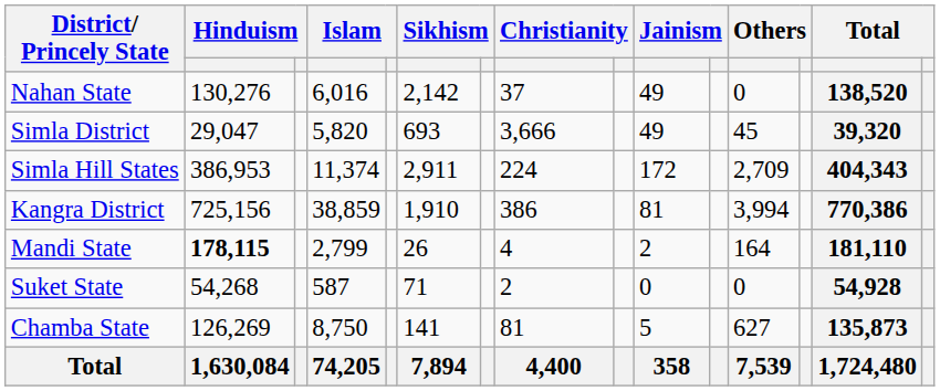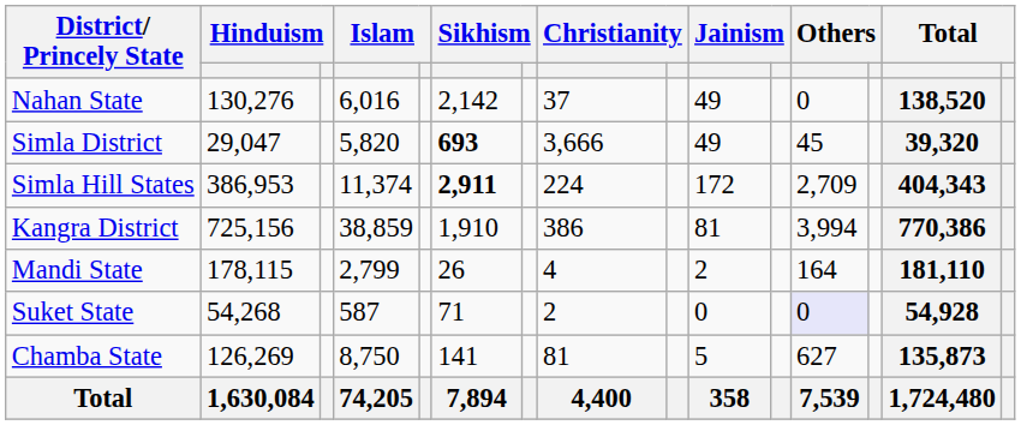Simla District | column 6: normal -> bold
Simla Hill States | column 6: normal -> bold
Mandi State | column 2: bold -> normal
Suket State | column 12: no background -> lavender background
